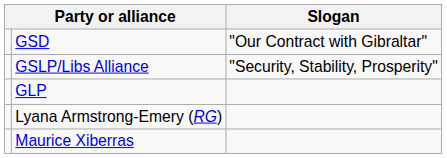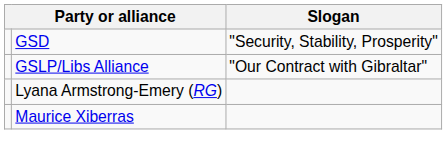GSD | Slogan: "Our Contract with Gibraltar" -> "Security, Stability, Prosperity"
GSLP/Libs Alliance | Slogan: "Security, Stability, Prosperity" -> "Our Contract with Gibraltar"
- row: GLP
